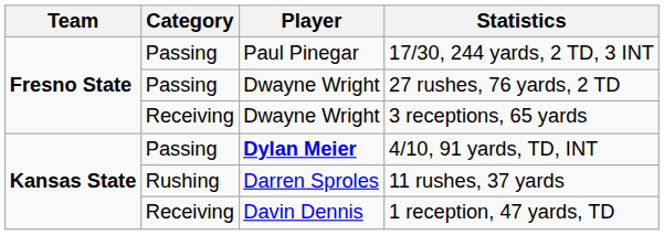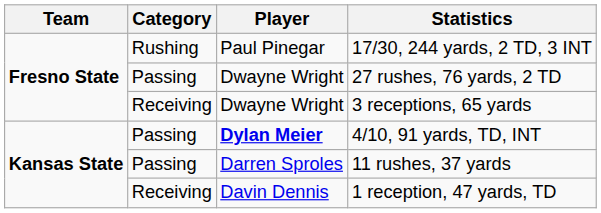17/30, 244 yards, 2 TD, 3 INT | Category: Passing -> Rushing
11 rushes, 37 yards | Category: Rushing -> Passing
